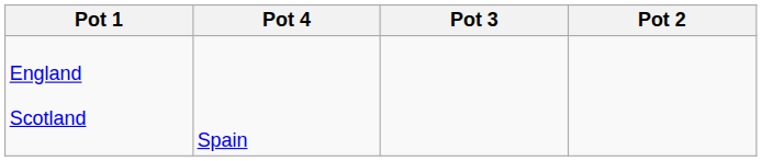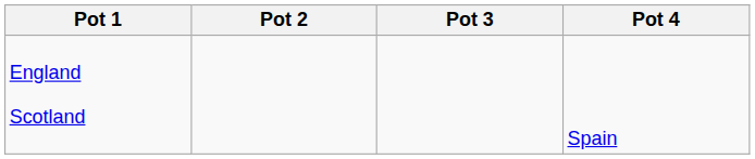columns swapped: Pot 2 <-> Pot 4
